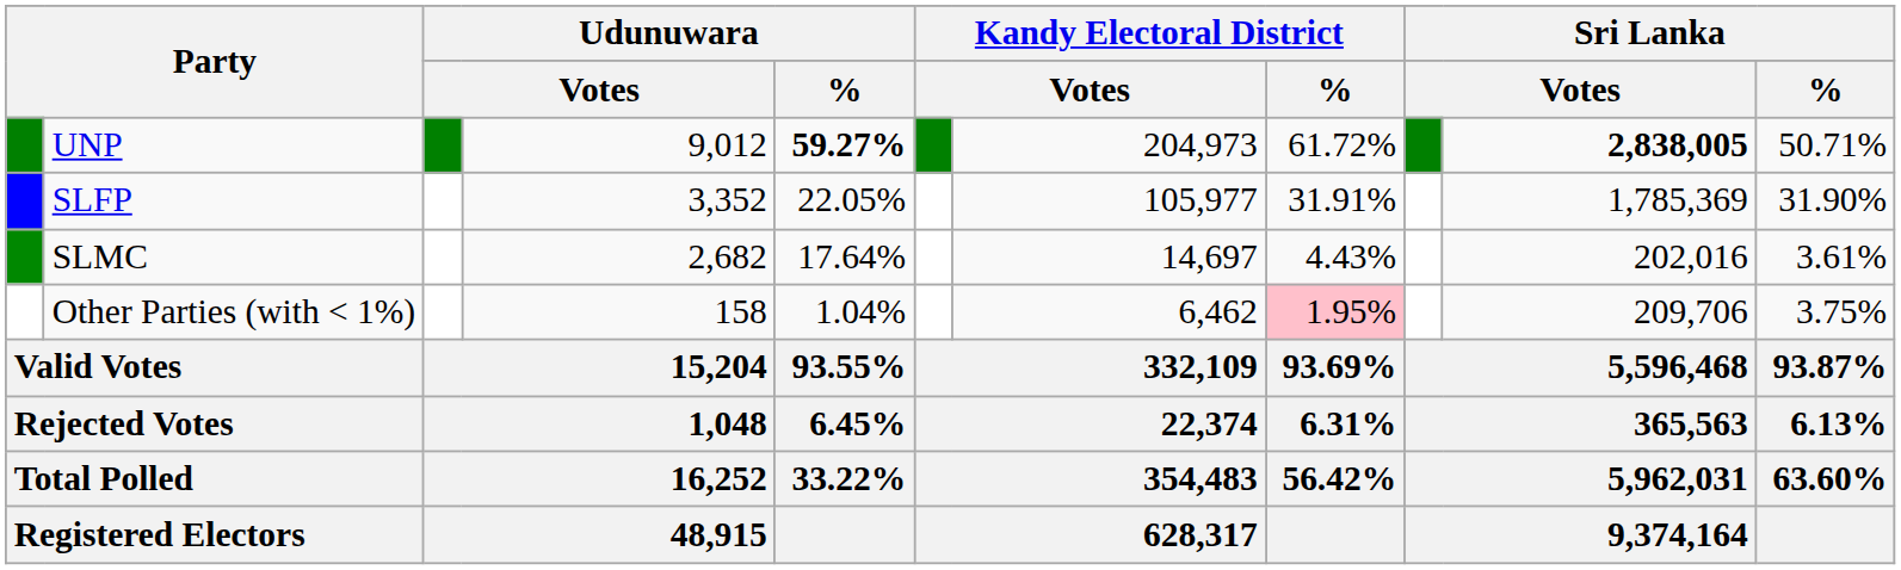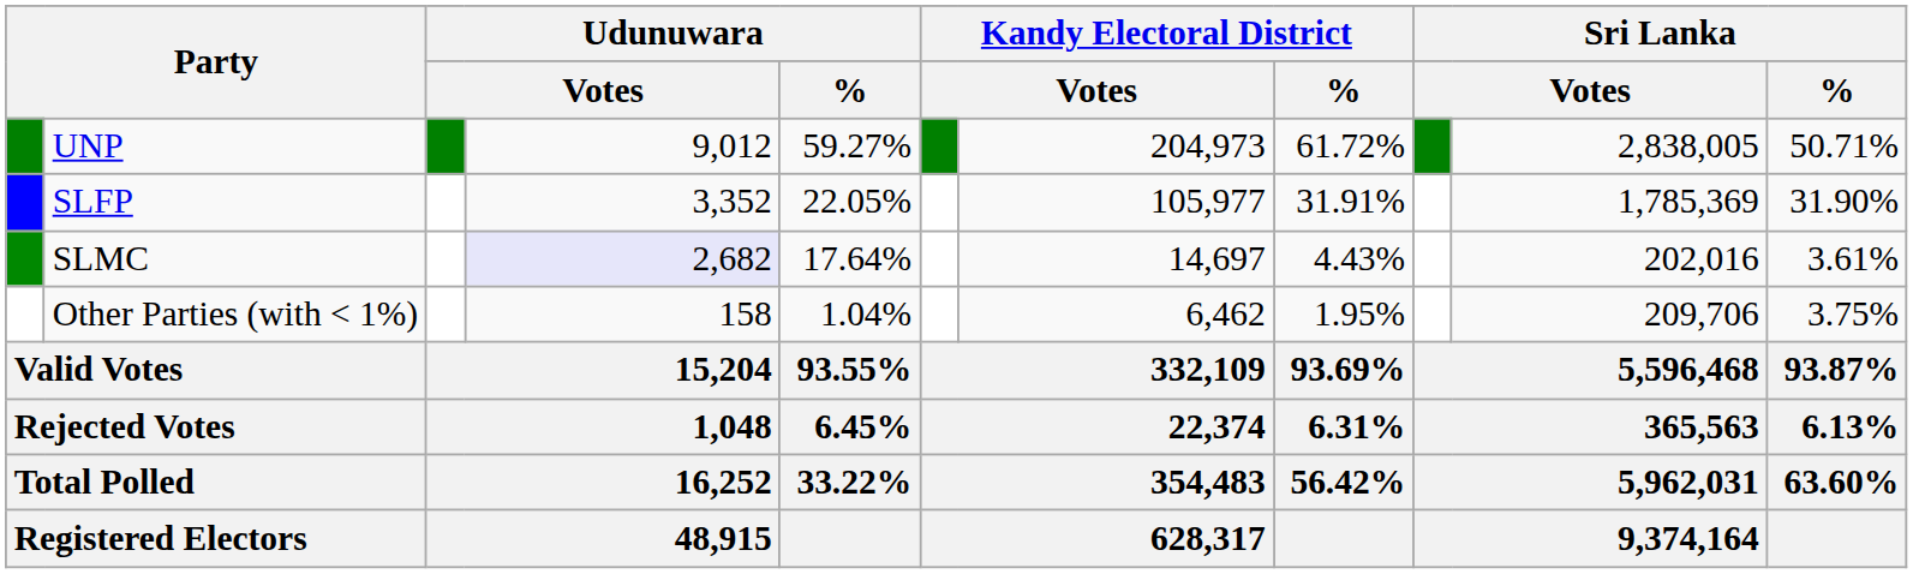UNP | Udunuwara / %: bold -> normal
UNP | column 10: bold -> normal
SLMC | column 4: no background -> lavender background
Other Parties (with < 1%) | Kandy Electoral District / %: pink background -> no background
